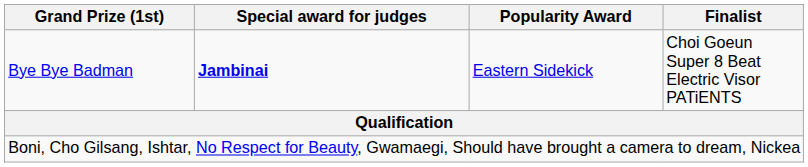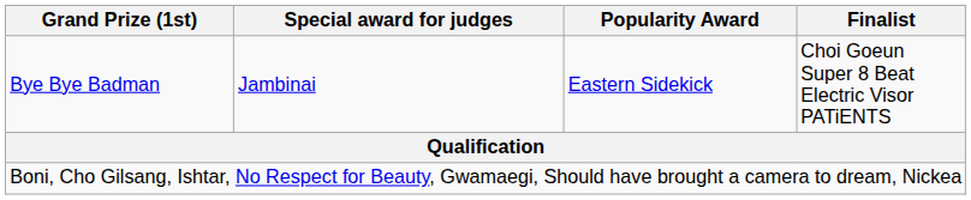Bye Bye Badman | Special award for judges: bold -> normal
